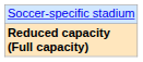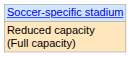row 2 | column 1: bold -> normal
